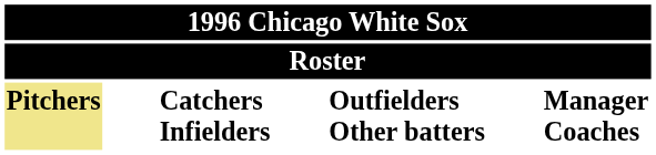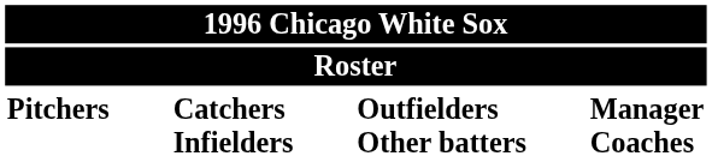Pitchers | column 1: khaki background -> no background
